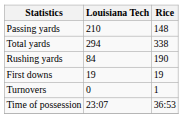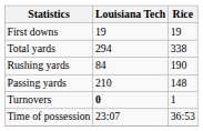rows swapped: First downs <-> Passing yards
Turnovers | Louisiana Tech: normal -> bold
